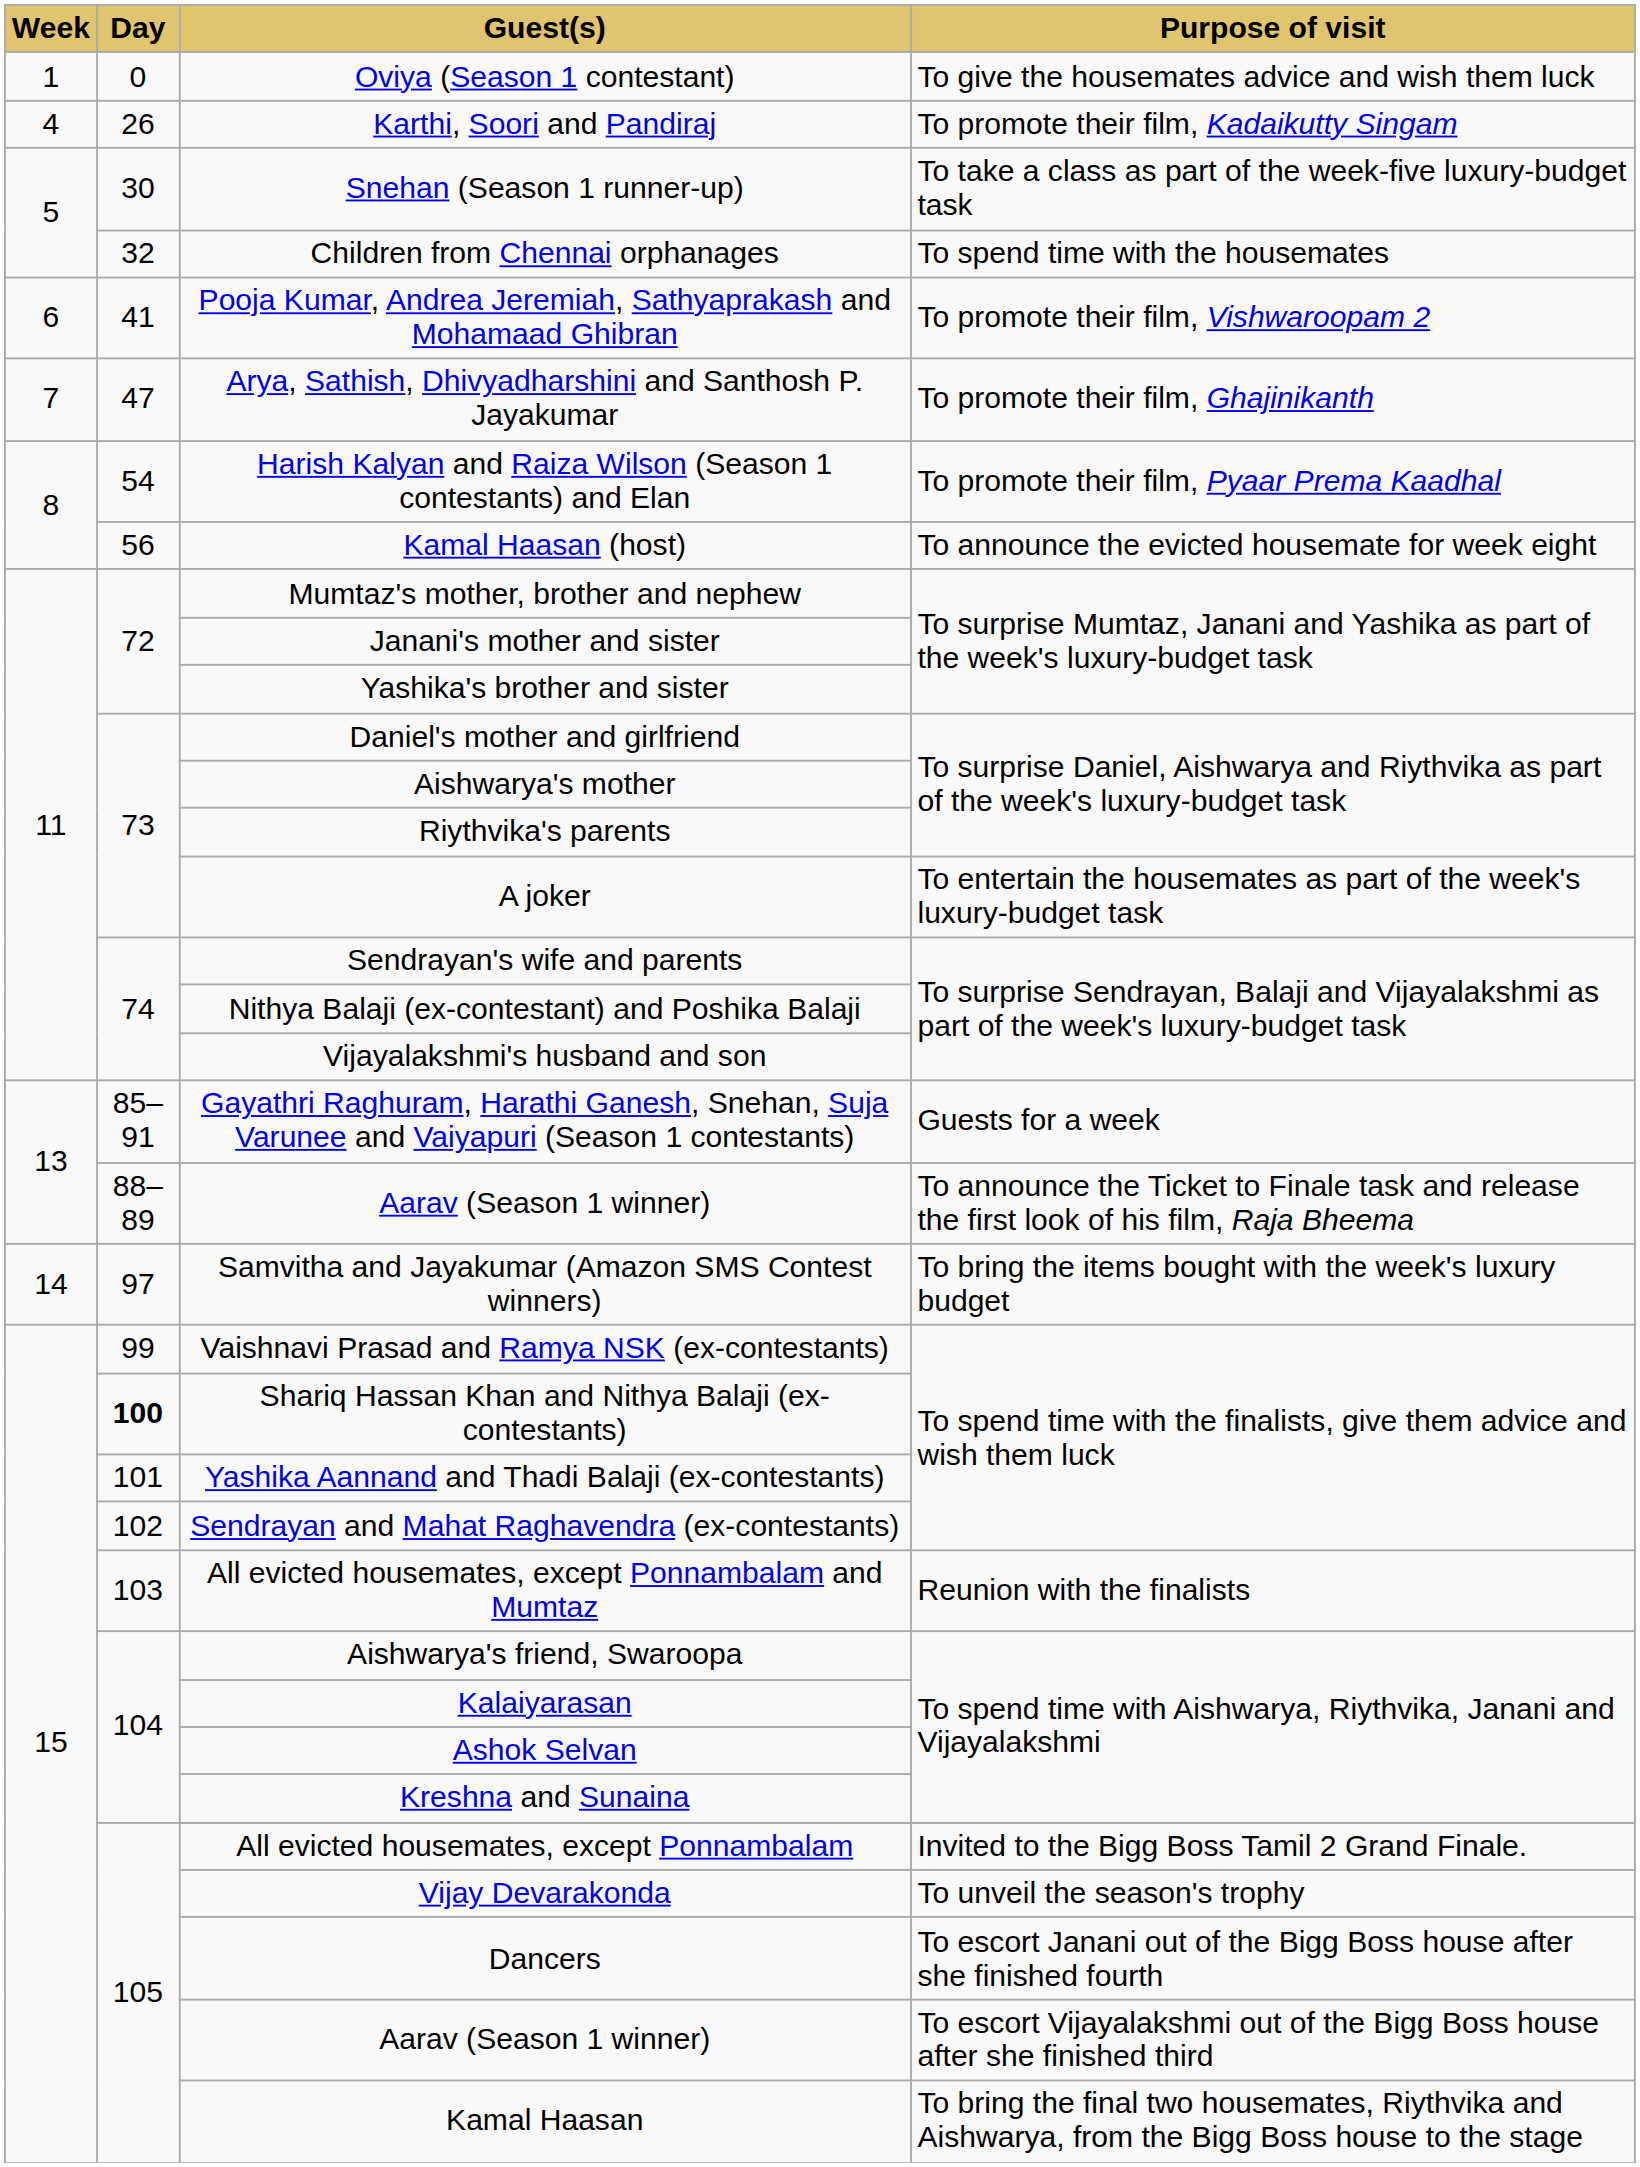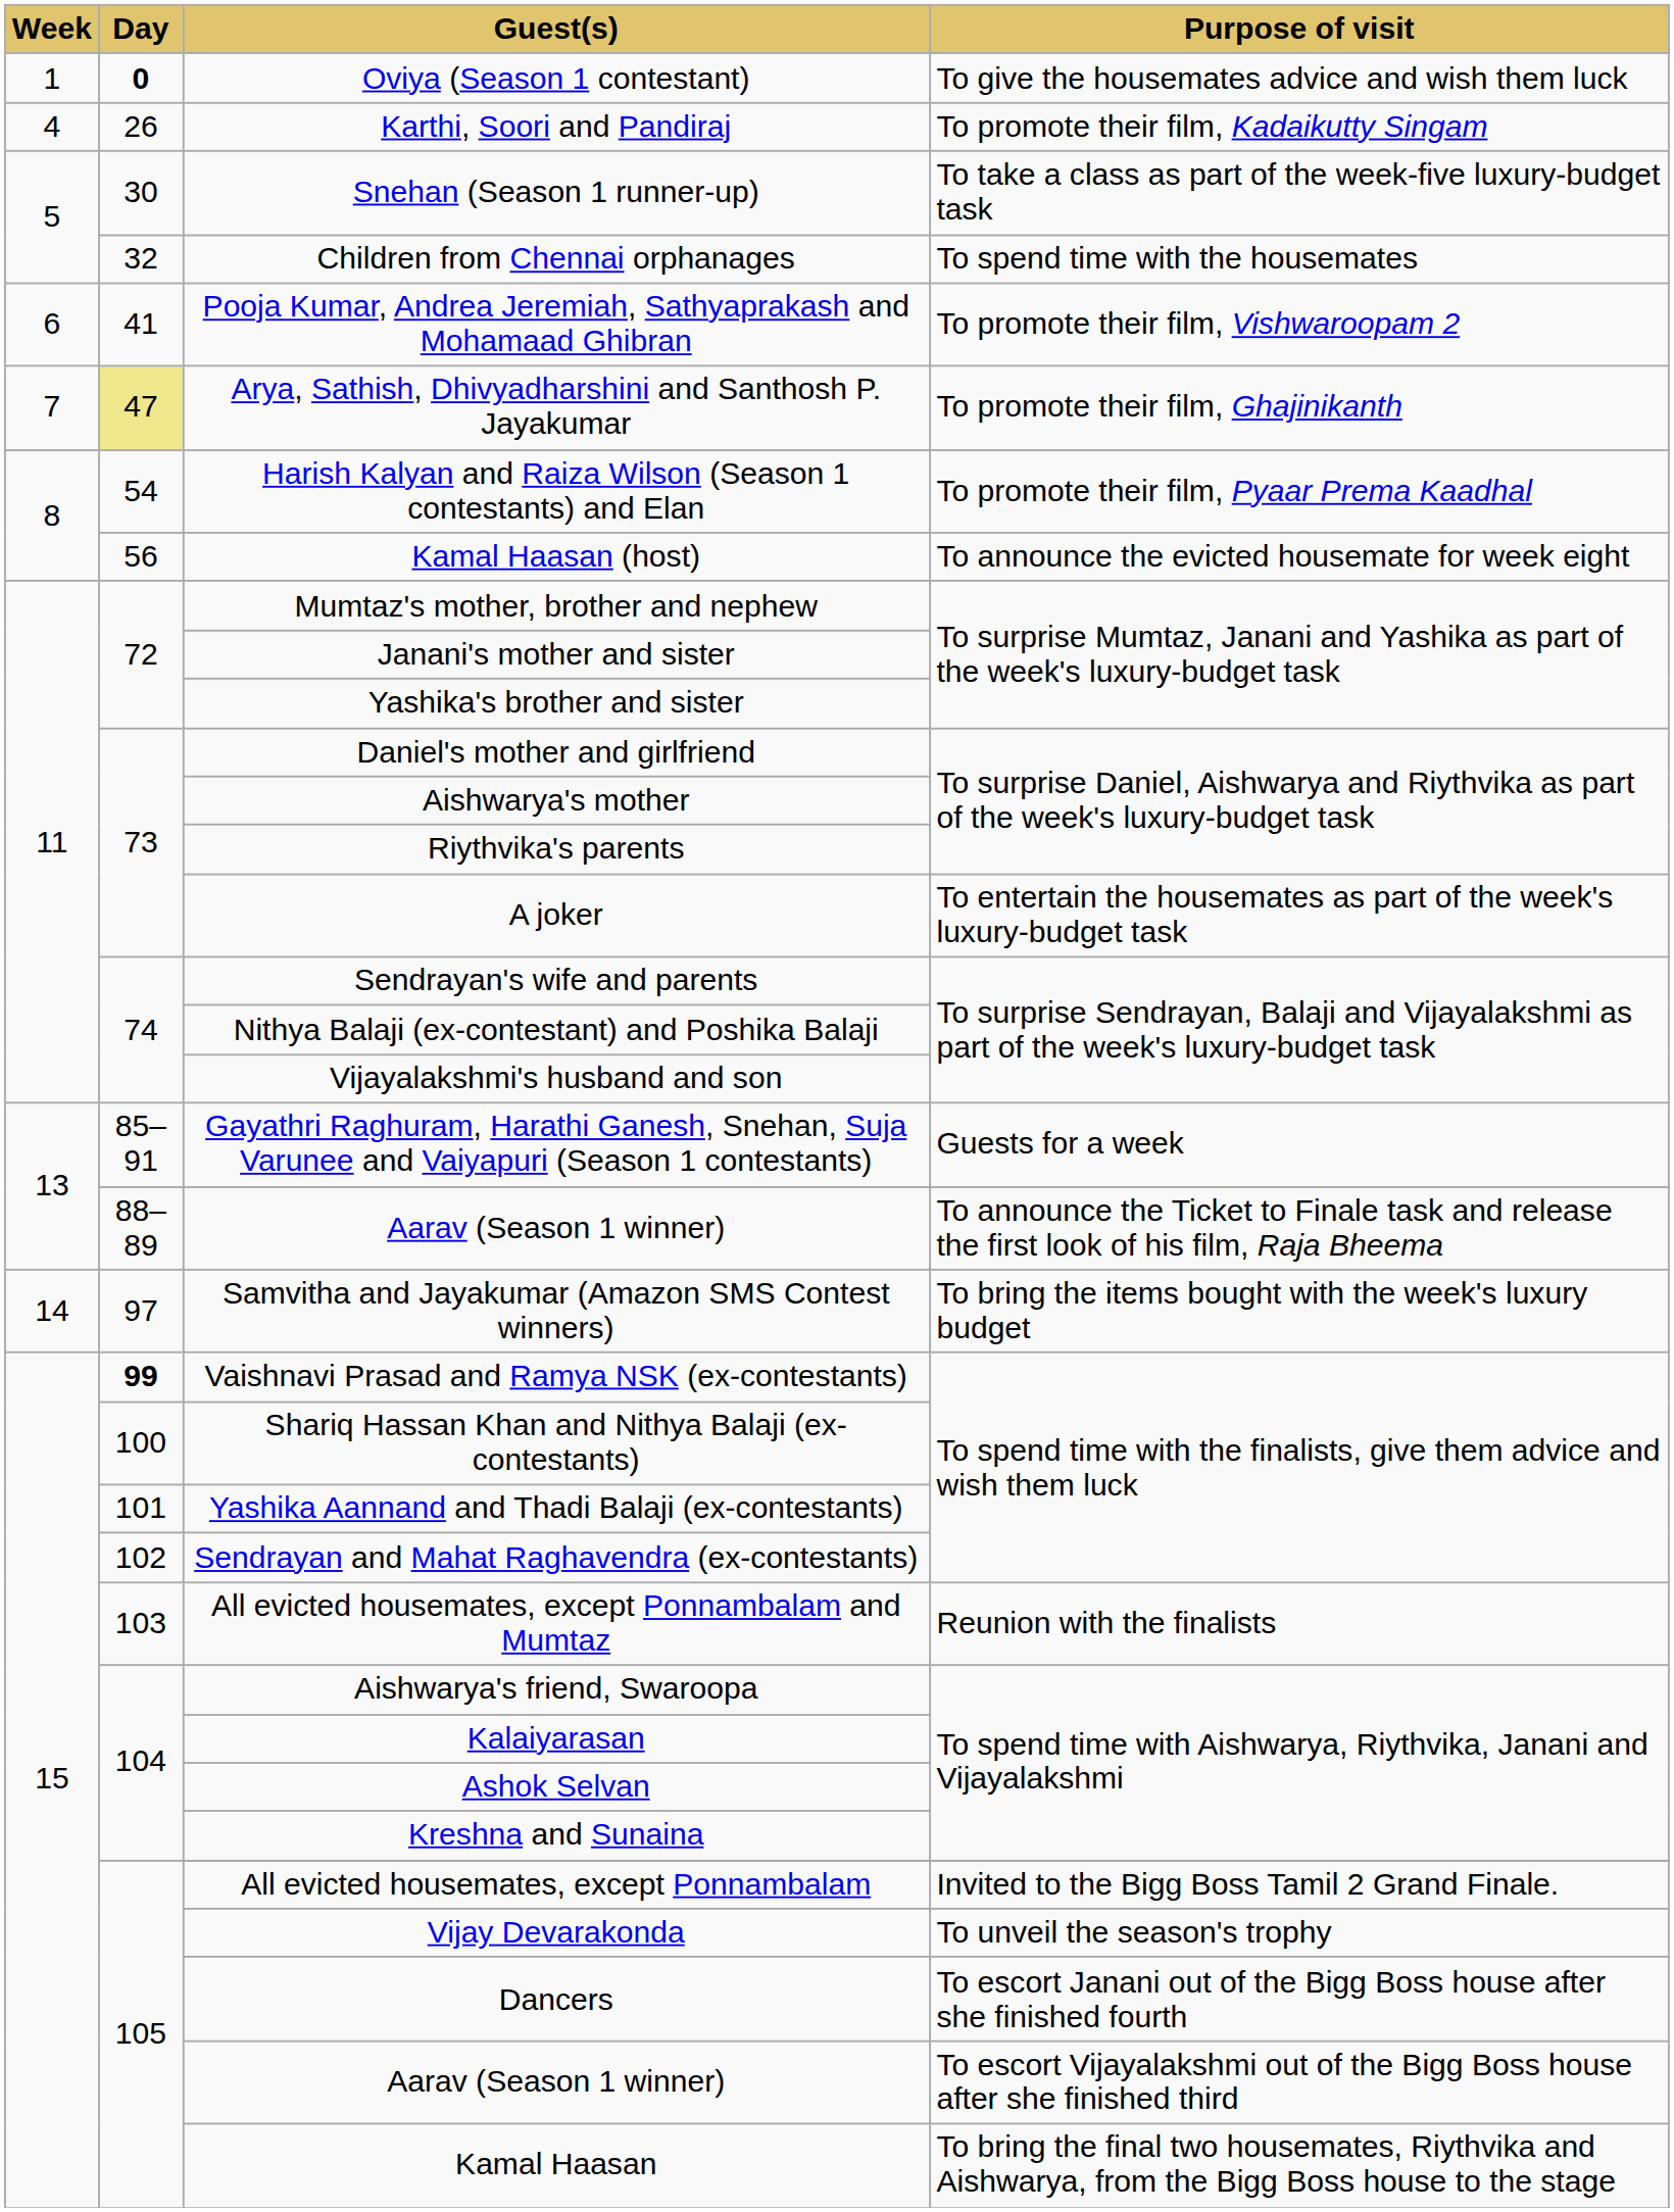Oviya (Season 1 contestant) | Day: normal -> bold
Arya, Sathish, Dhivyadharshini and Santhosh P. Jayakumar | Day: no background -> khaki background
Vaishnavi Prasad and Ramya NSK (ex-contestants) | Day: normal -> bold
Shariq Hassan Khan and Nithya Balaji (ex-contestants) | Day: bold -> normal
